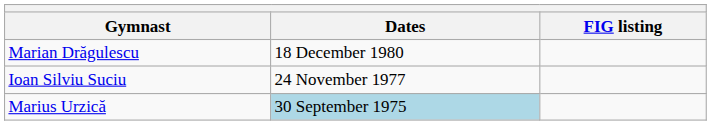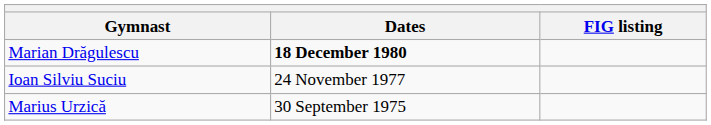Marian Drăgulescu | Dates: normal -> bold
Marius Urzică | Dates: lightblue background -> no background
